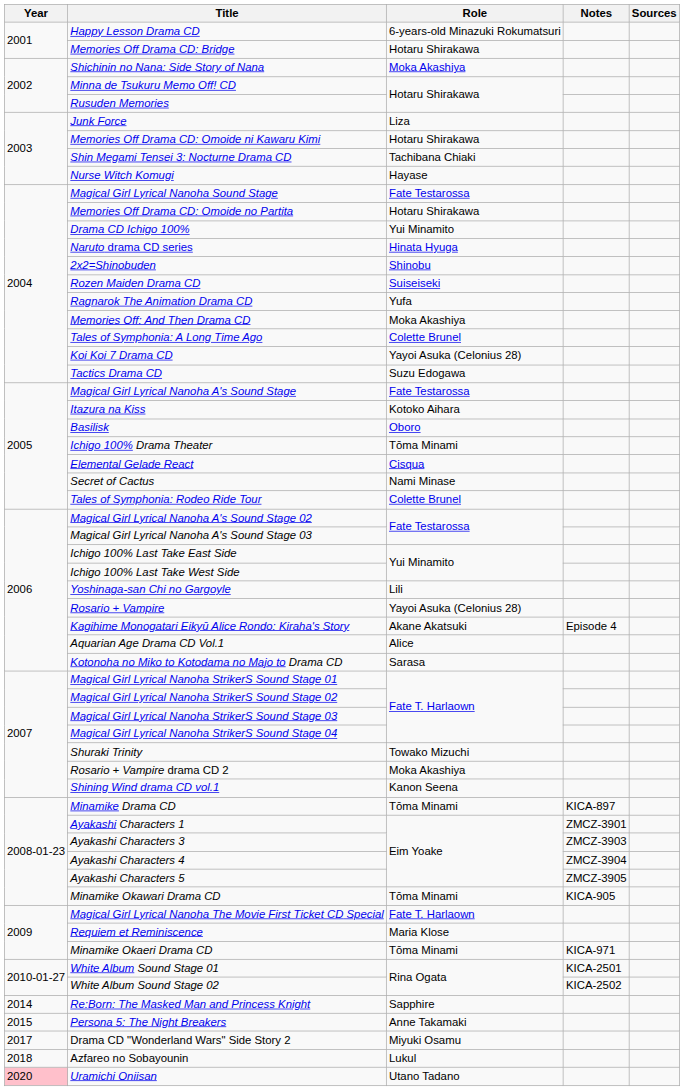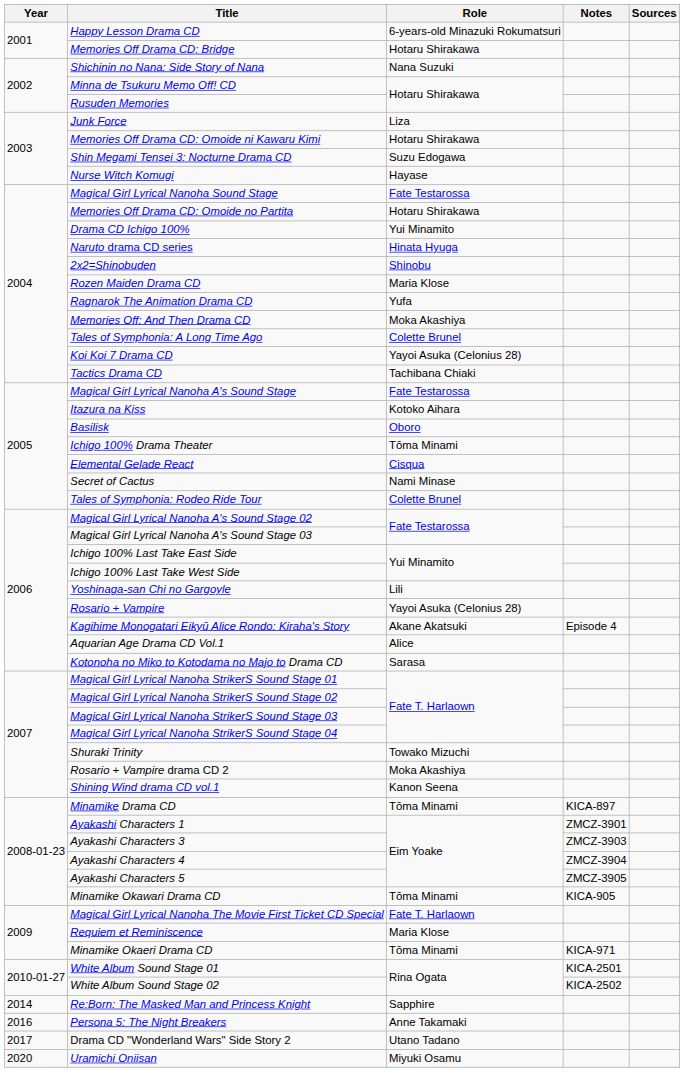Shichinin no Nana: Side Story of Nana | Role: Moka Akashiya -> Nana Suzuki
Shin Megami Tensei 3: Nocturne Drama CD | Role: Tachibana Chiaki -> Suzu Edogawa
Rozen Maiden Drama CD | Role: Suiseiseki -> Maria Klose
Tactics Drama CD | Role: Suzu Edogawa -> Tachibana Chiaki
Persona 5: The Night Breakers | Year: 2015 -> 2016
Drama CD "Wonderland Wars" Side Story 2 | Role: Miyuki Osamu -> Utano Tadano
- row: 2018 | Azfareo no Sobayounin | Lukul
Uramichi Oniisan | Year: pink background -> no background
Uramichi Oniisan | Role: Utano Tadano -> Miyuki Osamu
